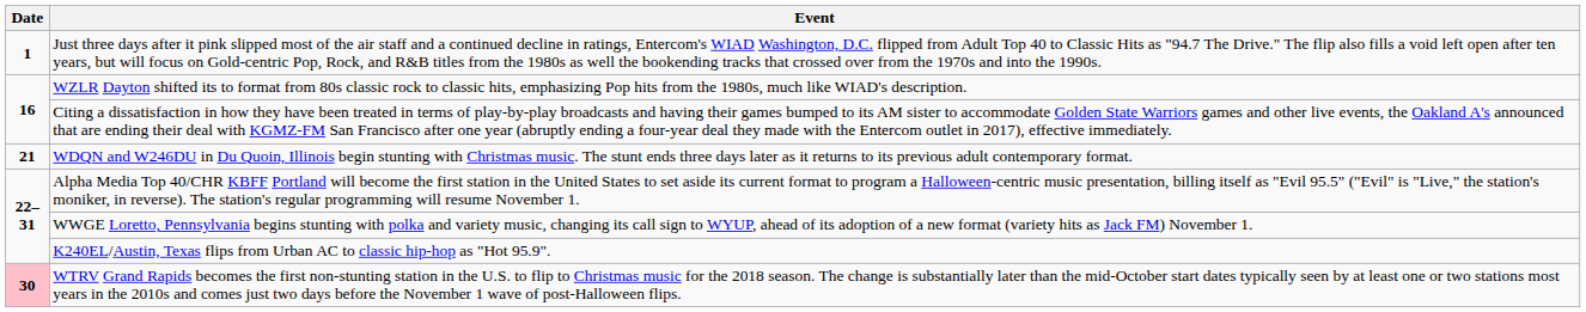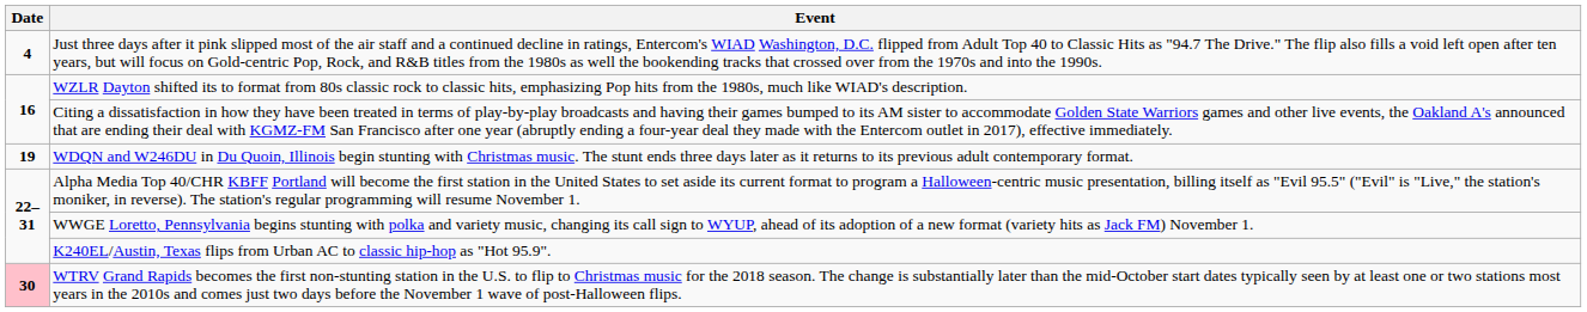row 2 | Date: 1 -> 4
row 5 | Date: 21 -> 19
